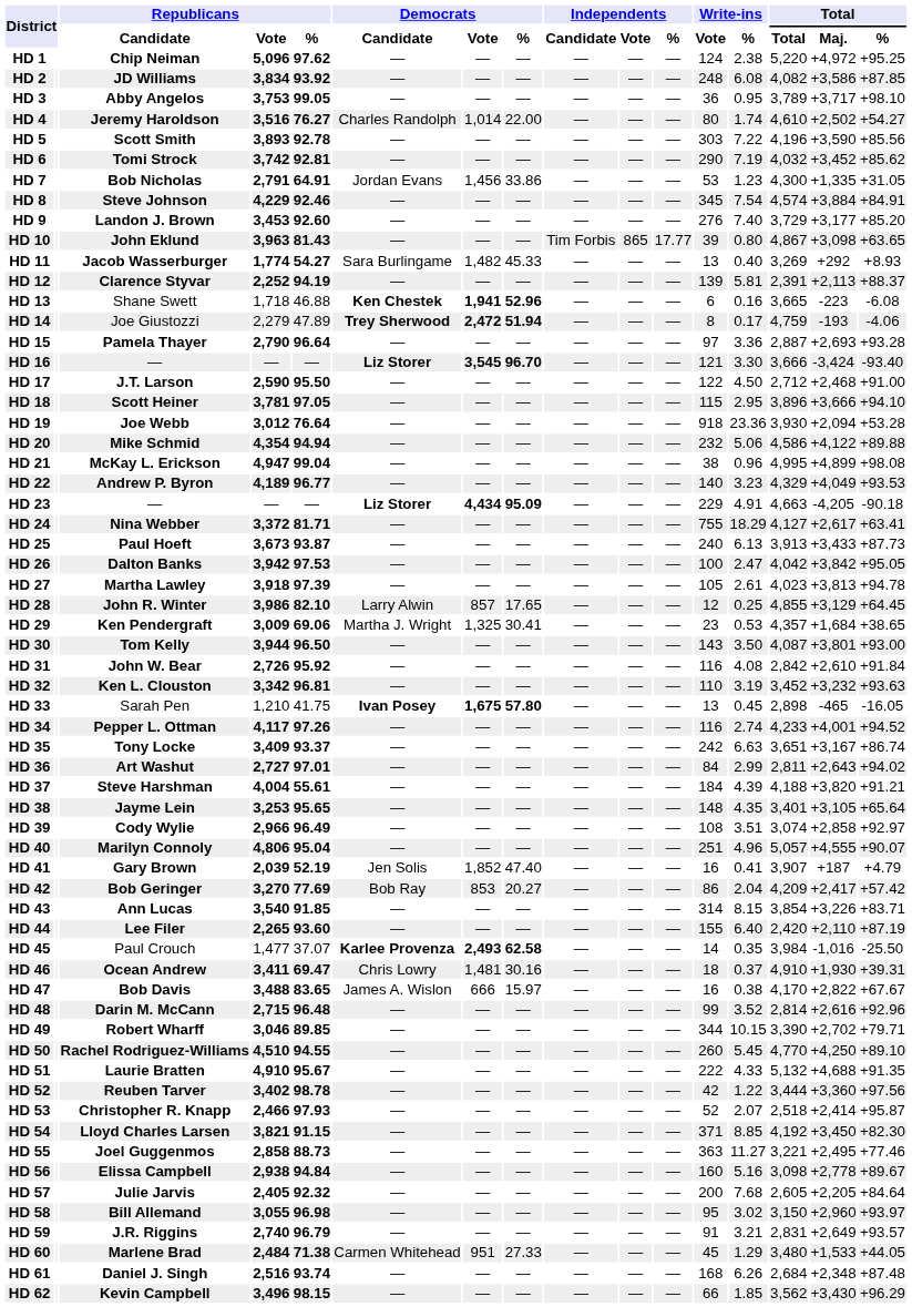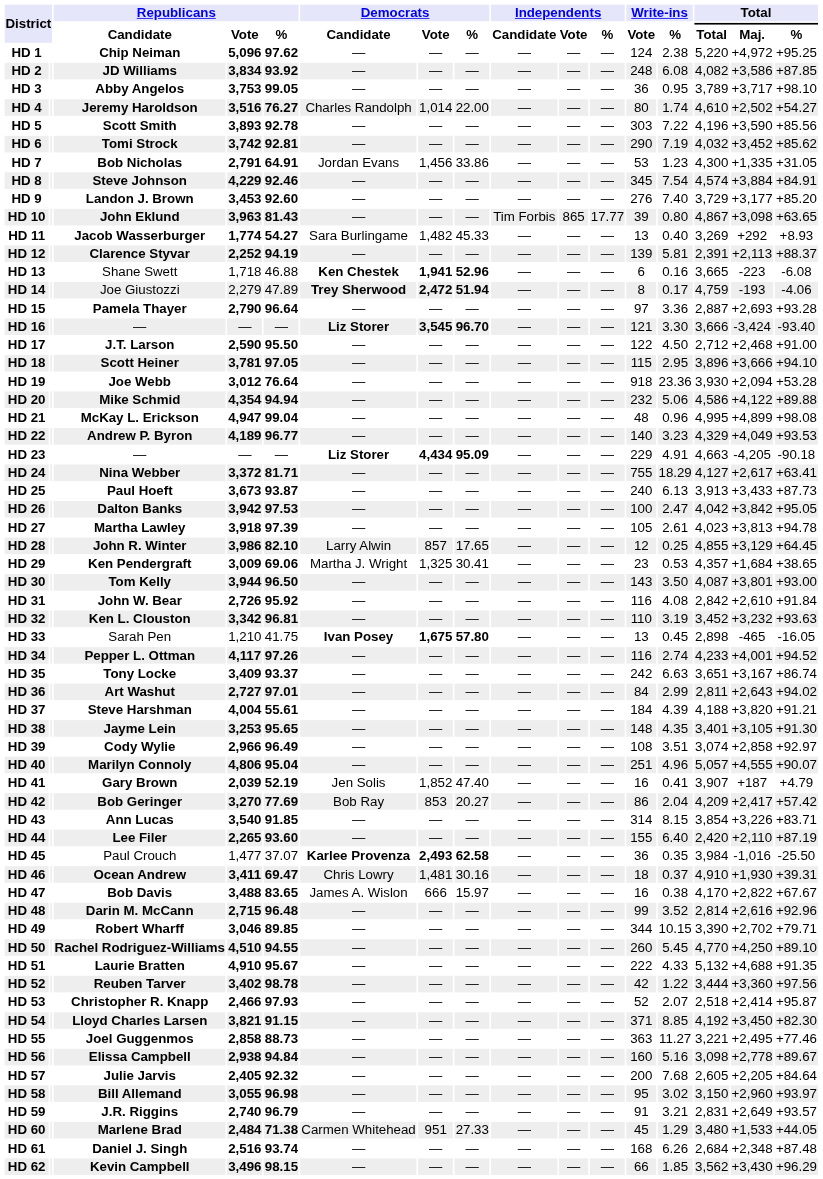HD 21 | Write-ins / Vote: 38 -> 48
HD 38 | Total / %: +65.64 -> +91.30
HD 45 | Write-ins / Vote: 14 -> 36
